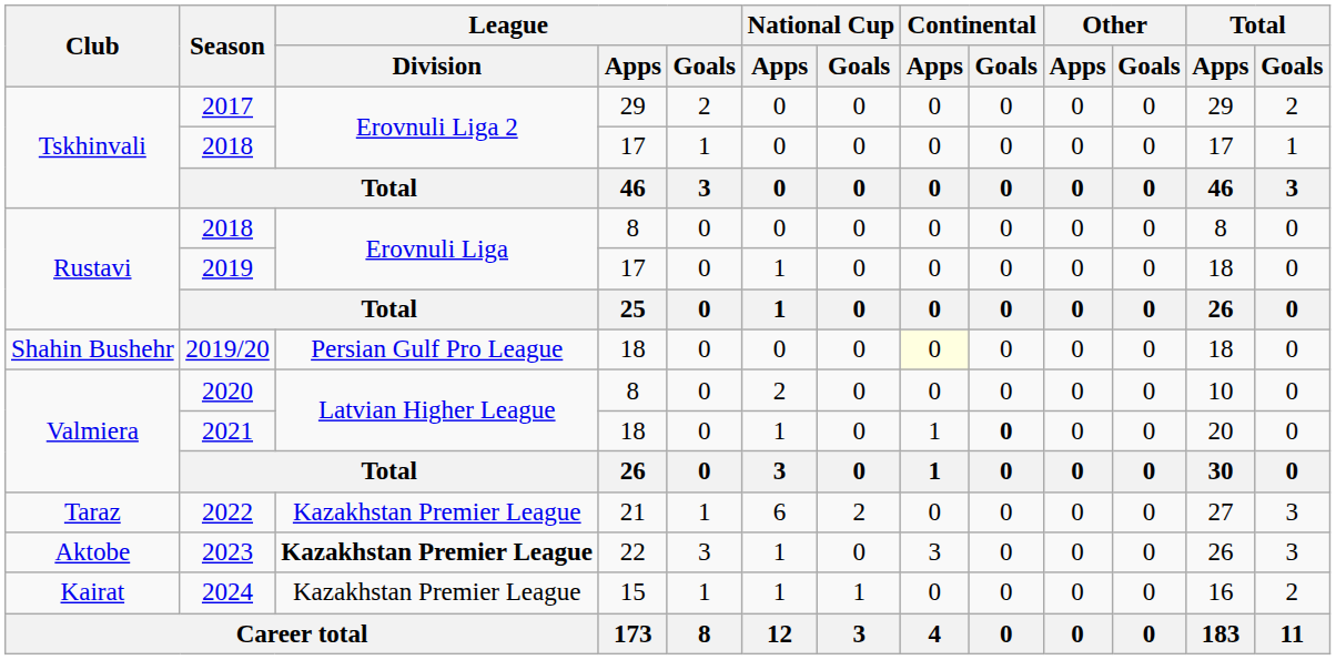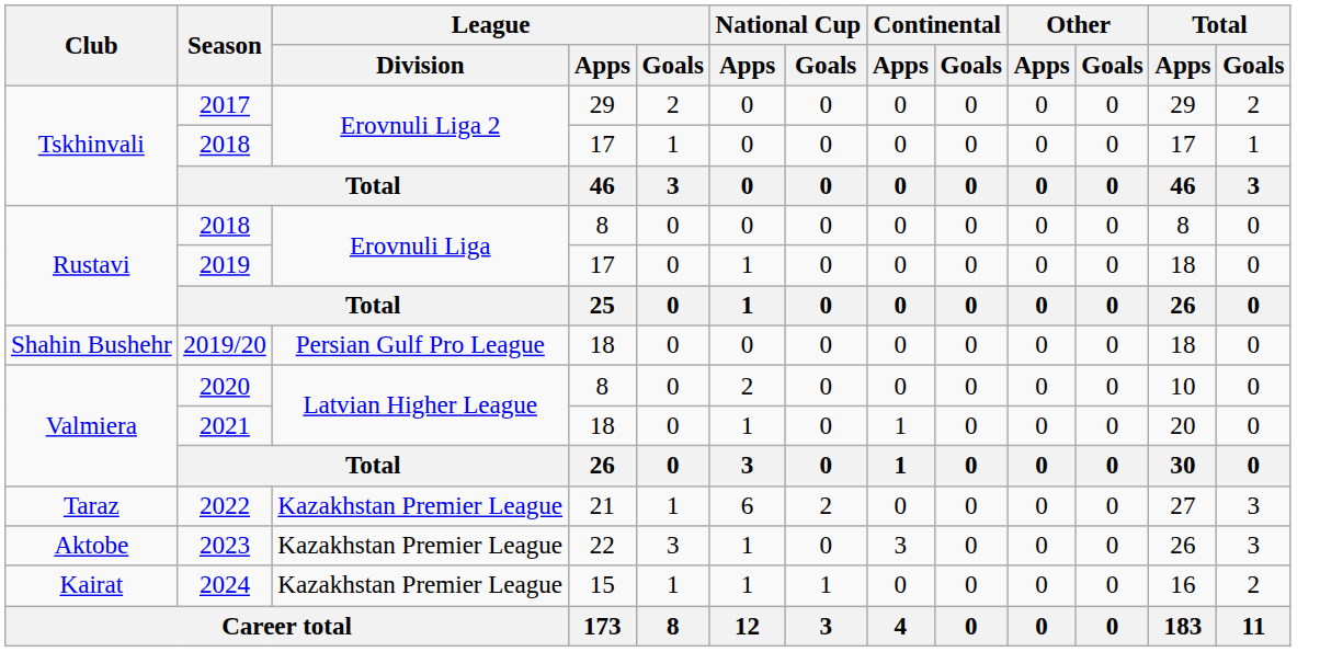2019/20 | Continental / Apps: lightyellow background -> no background
2021 | Continental / Goals: bold -> normal
2023 | League / Division: bold -> normal
